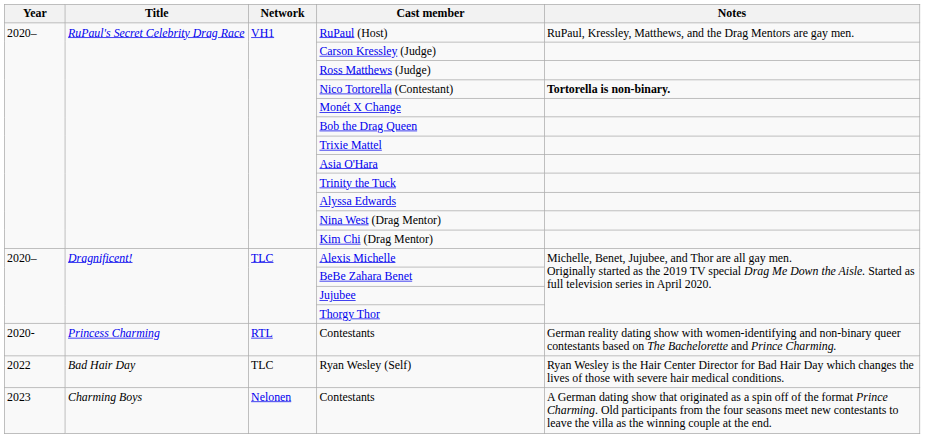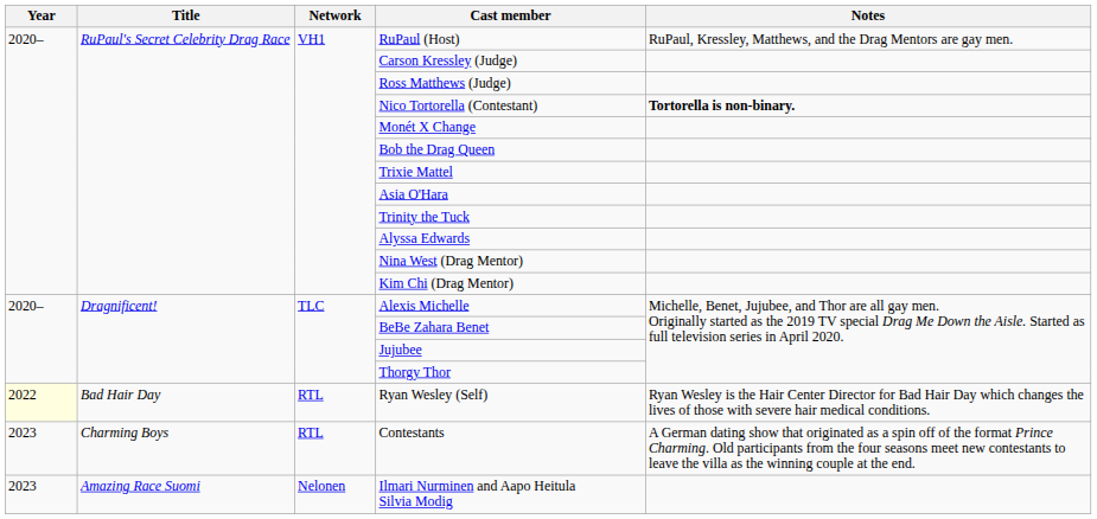- row: 2020- | Princess Charming | RTL | Contestants | German reality dating show with women-identifying and non-binary queer contestants based on The Bachelorette and Prince Charming.
Ryan Wesley (Self) | Year: no background -> lightyellow background
Ryan Wesley (Self) | Network: TLC -> RTL
Charming Boys / Contestants | Network: Nelonen -> RTL
+ row: 2023 | Amazing Race Suomi | Nelonen | Ilmari Nurminen and Aapo Heitula Silvia Modig
